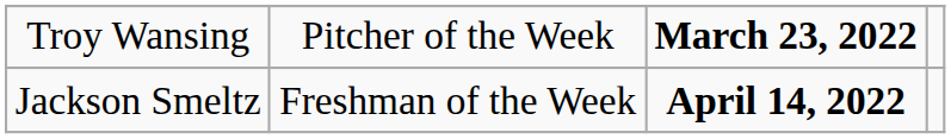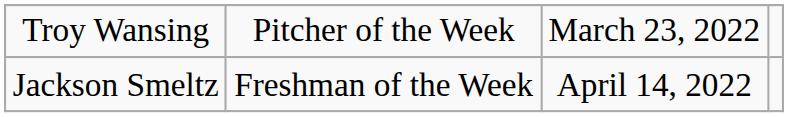Troy Wansing | column 3: bold -> normal
Jackson Smeltz | column 3: bold -> normal
